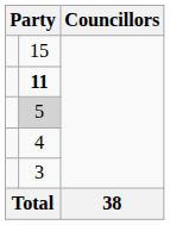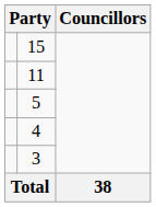11 | column 2: bold -> normal
5 | column 2: lightgrey background -> no background
